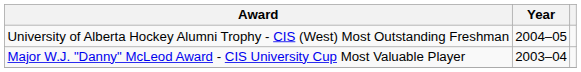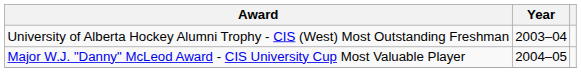row 2 | Year: 2004–05 -> 2003–04
row 3 | Year: 2003–04 -> 2004–05
